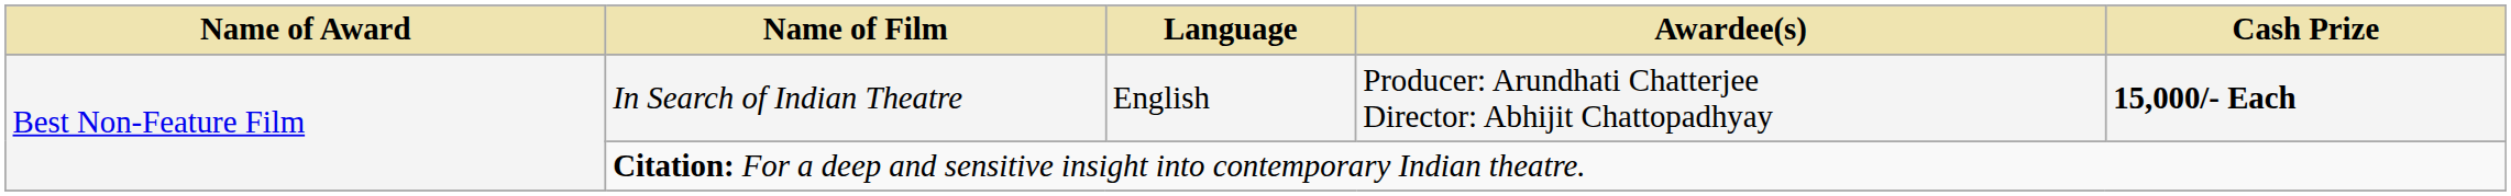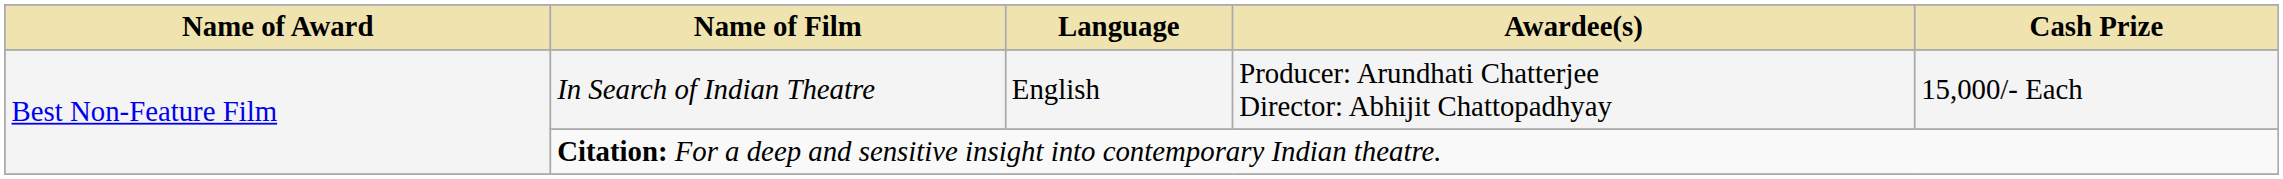In Search of Indian Theatre | Cash Prize: bold -> normal
